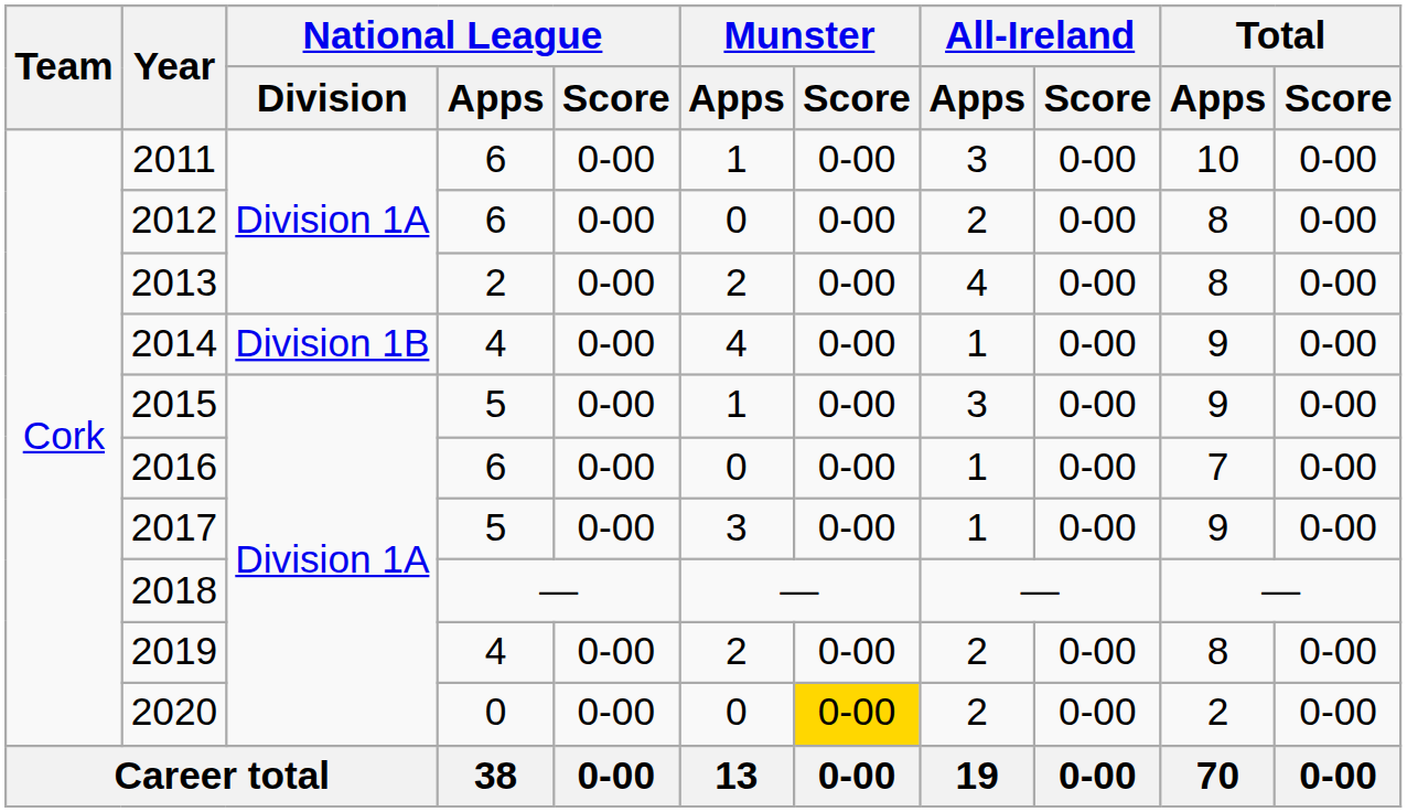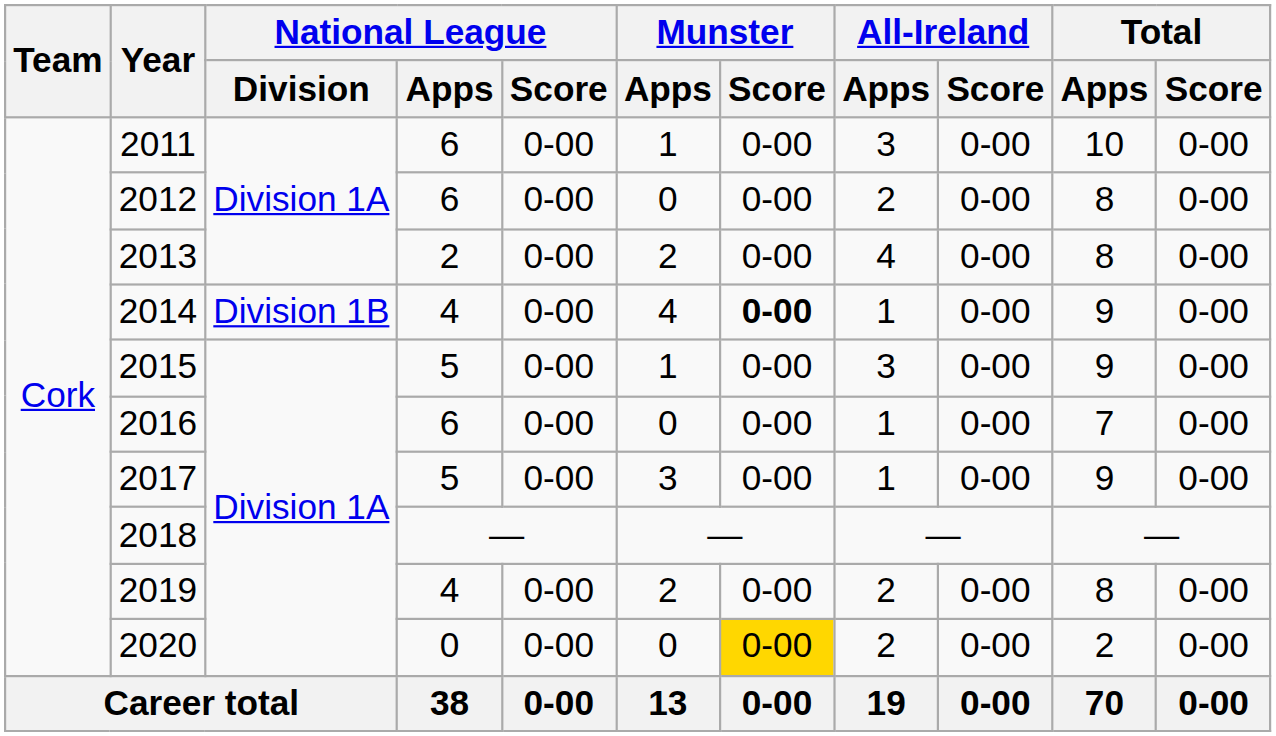2014 | Munster / Score: normal -> bold
